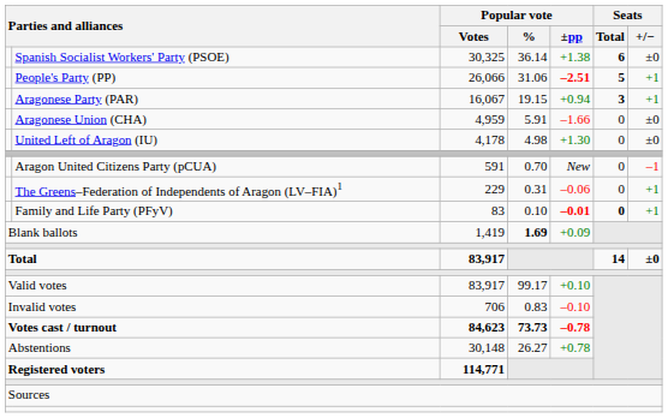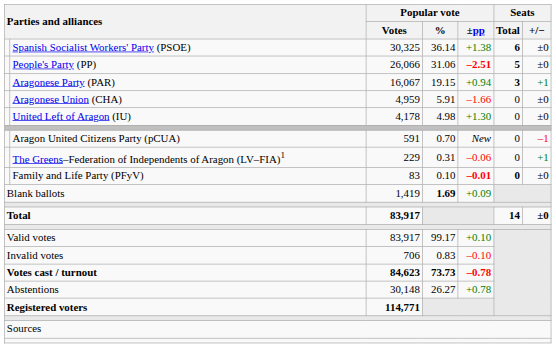People's Party (PP) | Seats / +/−: +1 -> ±0
Family and Life Party (PFyV) | Seats / +/−: +1 -> ±0
